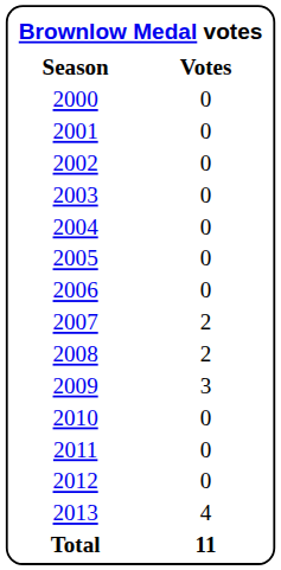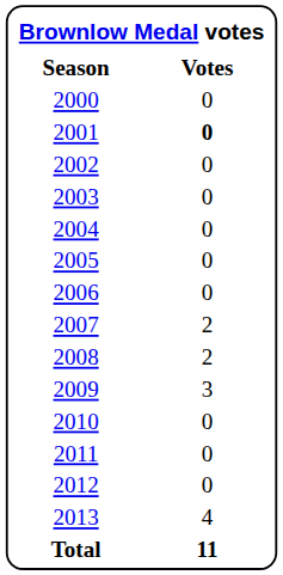2001 | Votes: normal -> bold
